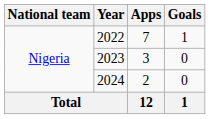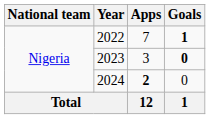2022 | Goals: normal -> bold
2023 | Goals: normal -> bold
2024 | Apps: normal -> bold
